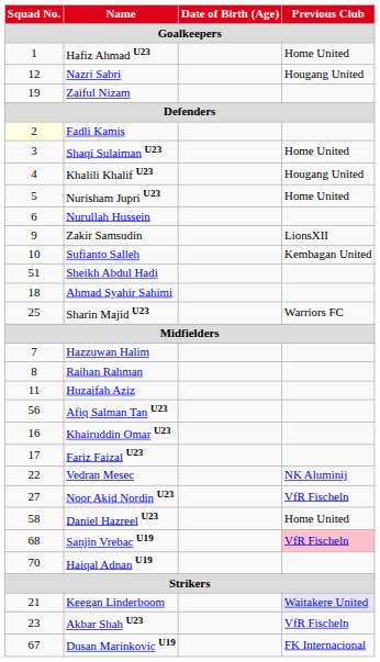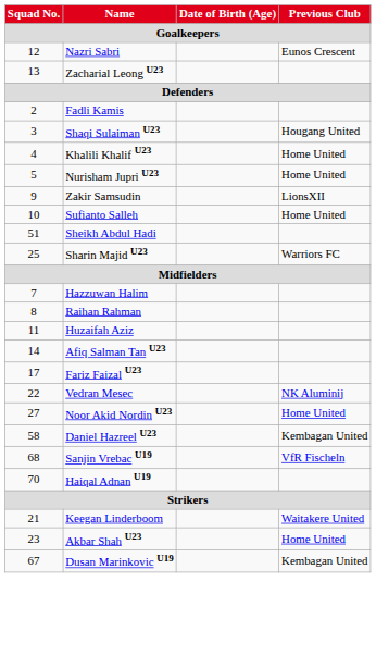- row: 1 | Hafiz Ahmad U23 | Home United
Nazri Sabri | Previous Club: Hougang United -> Eunos Crescent
+ row: 13 | Zacharial Leong U23
- row: 19 | Zaiful Nizam
Fadli Kamis | Squad No.: lightyellow background -> no background
Shaqi Sulaiman U23 | Previous Club: Home United -> Hougang United
Khalili Khalif U23 | Previous Club: Hougang United -> Home United
- row: 6 | Nurullah Hussein
Sufianto Salleh | Previous Club: Kembagan United -> Home United
- row: 18 | Ahmad Syahir Sahimi
Afiq Salman Tan U23 | Squad No.: 56 -> 14
- row: 16 | Khairuddin Omar U23
Noor Akid Nordin U23 | Previous Club: VfR Fischeln -> Home United
Daniel Hazreel U23 | Previous Club: Home United -> Kembagan United
Sanjin Vrebac U19 | Previous Club: pink background -> no background
Keegan Linderboom | Previous Club: lavender background -> no background
Akbar Shah U23 | Previous Club: VfR Fischeln -> Home United
Dusan Marinkovic U19 | Previous Club: FK Internacional -> Kembagan United
